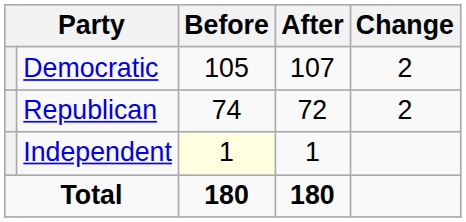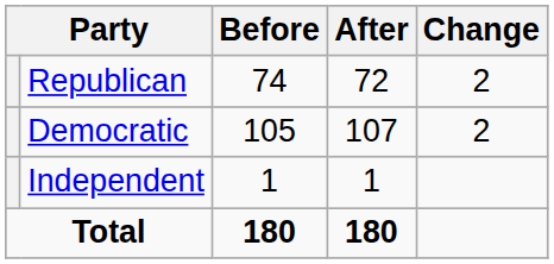rows swapped: Democratic <-> Republican
Independent | Before: lightyellow background -> no background
